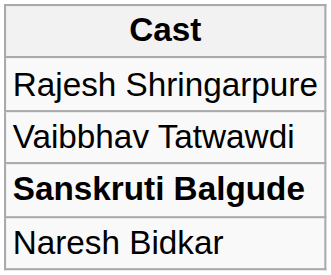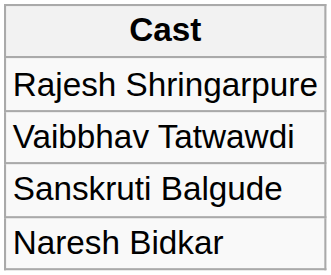row 4 | column 1: bold -> normal
